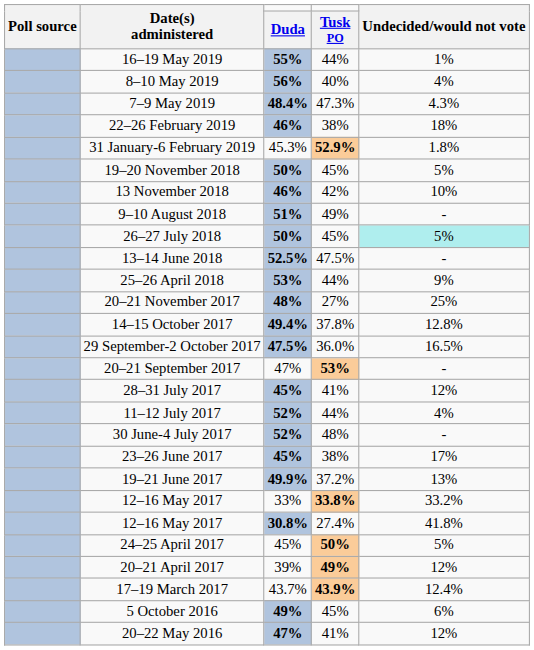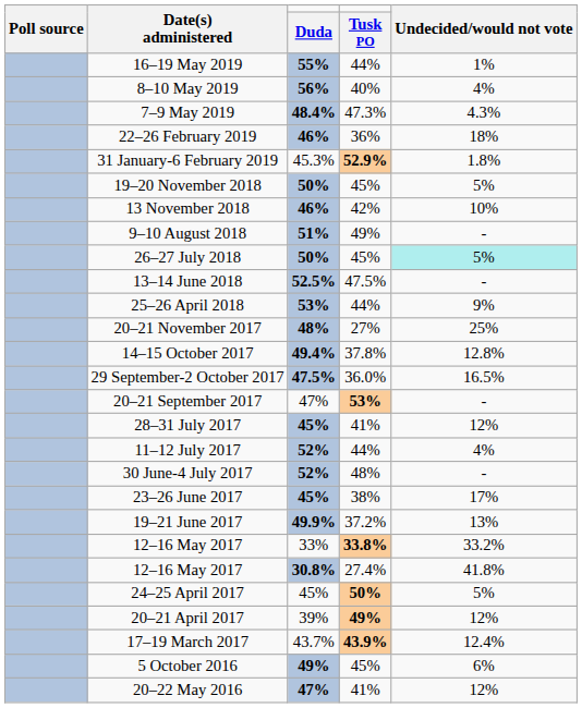22–26 February 2019 | Tusk PO: 38% -> 36%
